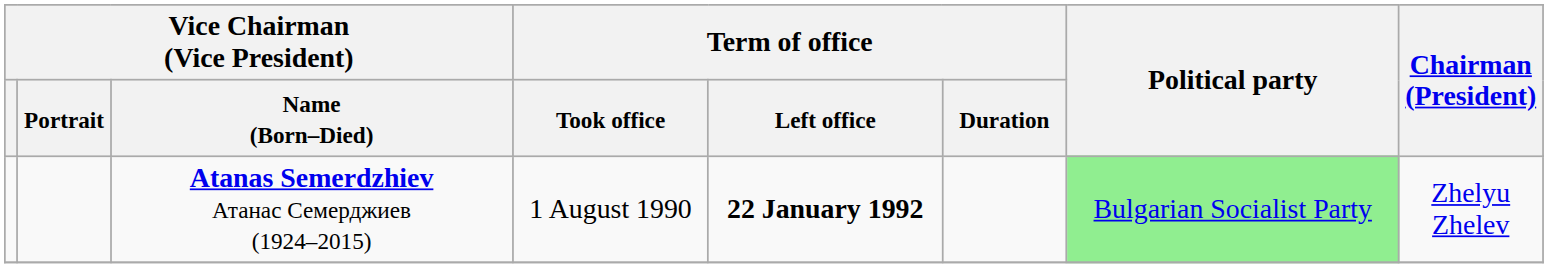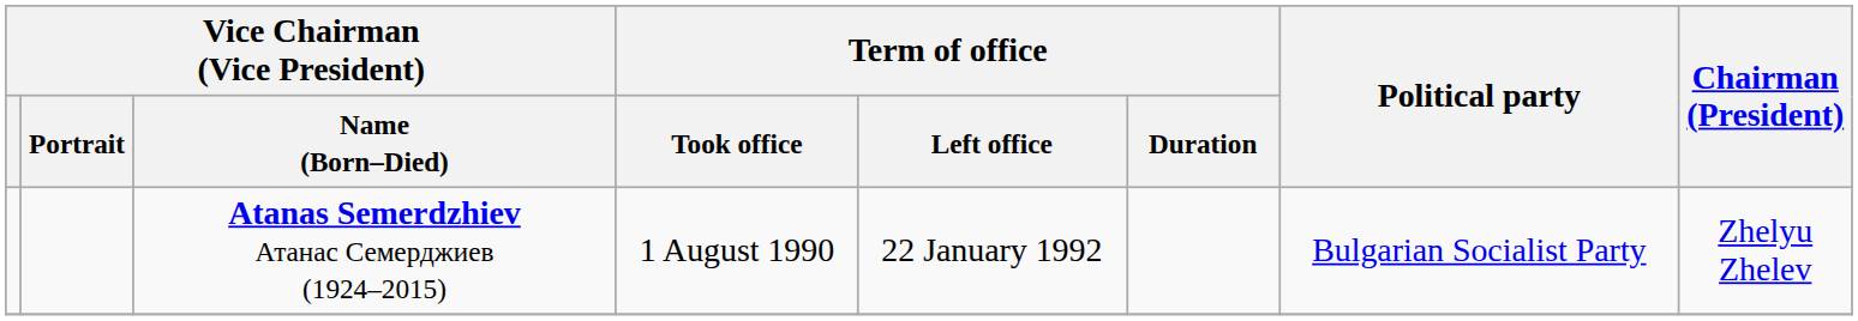Atanas Semerdzhiev Атанас Семерджиев (1924–2015) | Term of office / Left office: bold -> normal
Atanas Semerdzhiev Атанас Семерджиев (1924–2015) | Political party: lightgreen background -> no background
